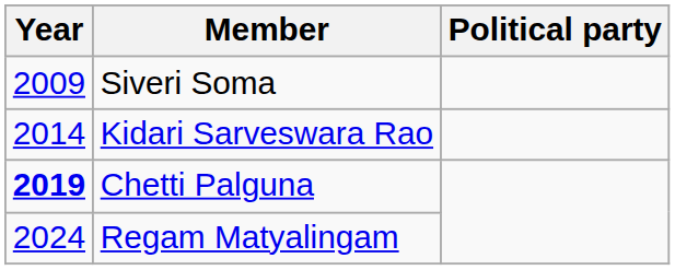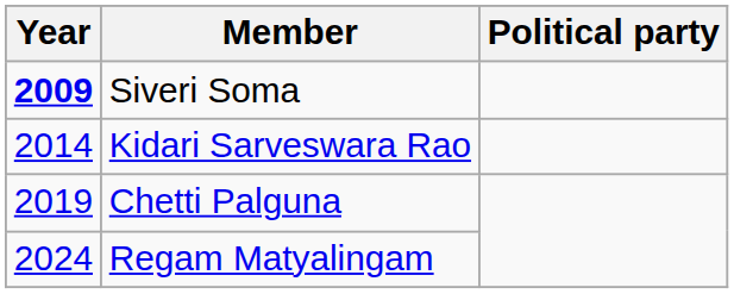Siveri Soma | Year: normal -> bold
Chetti Palguna | Year: bold -> normal
